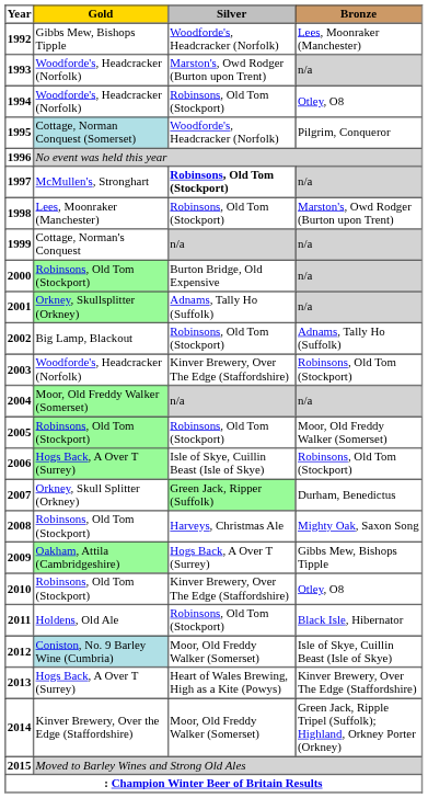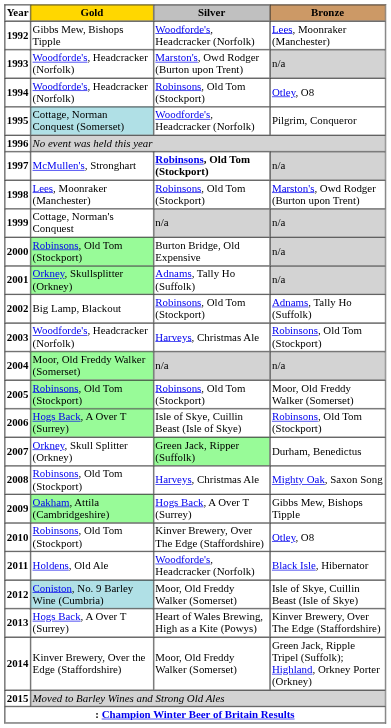2003 | Silver: Kinver Brewery, Over The Edge (Staffordshire) -> Harveys, Christmas Ale
2011 | Silver: Robinsons, Old Tom (Stockport) -> Woodforde's, Headcracker (Norfolk)
